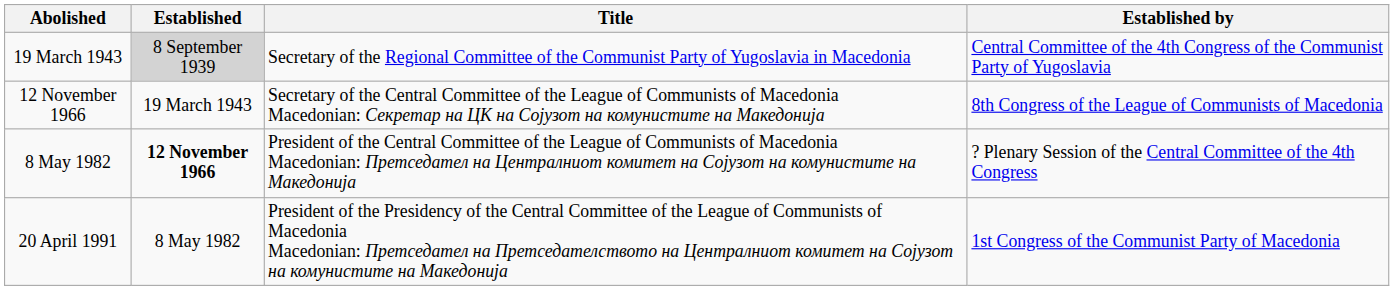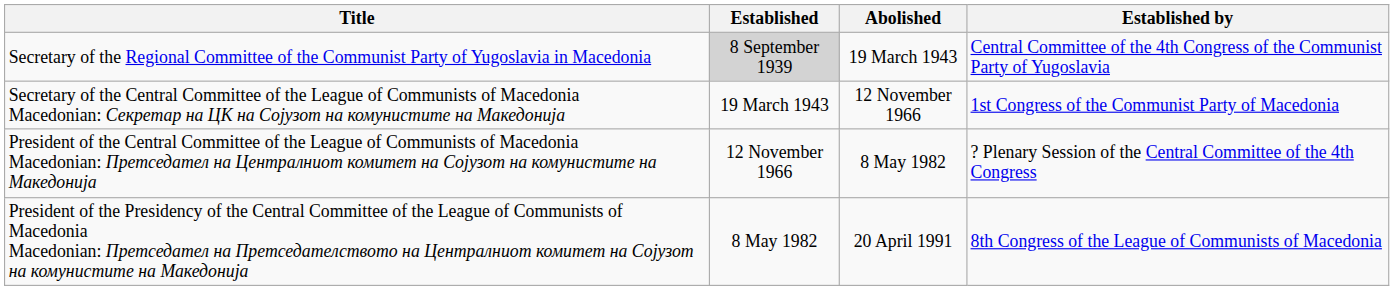columns swapped: Title <-> Abolished
row 3 | Established by: 8th Congress of the League of Communists of Macedonia -> 1st Congress of the Communist Party of Macedonia
row 4 | Established: bold -> normal
row 5 | Established by: 1st Congress of the Communist Party of Macedonia -> 8th Congress of the League of Communists of Macedonia
